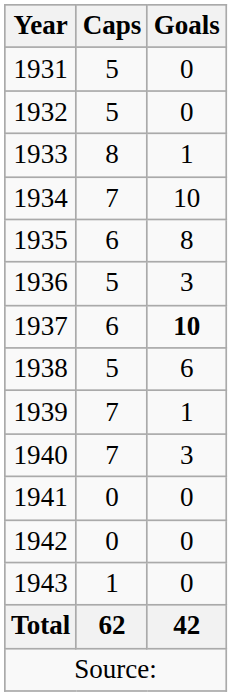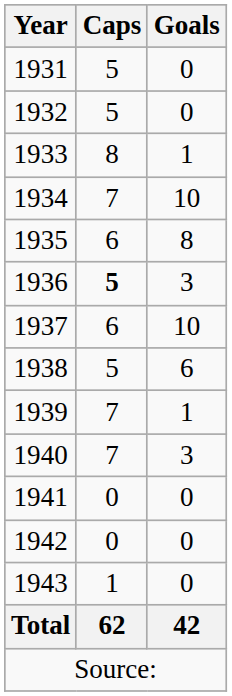1936 | Caps: normal -> bold
1937 | Goals: bold -> normal
